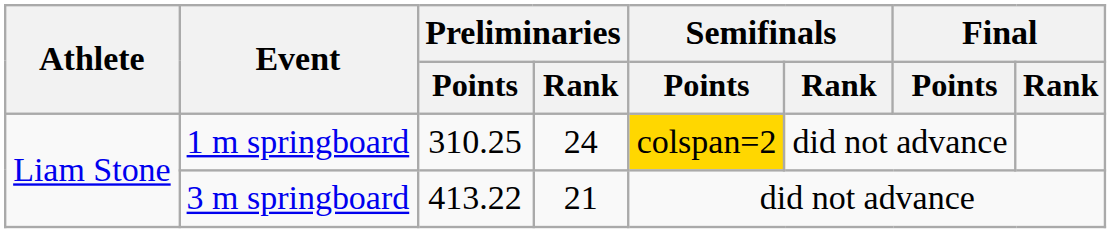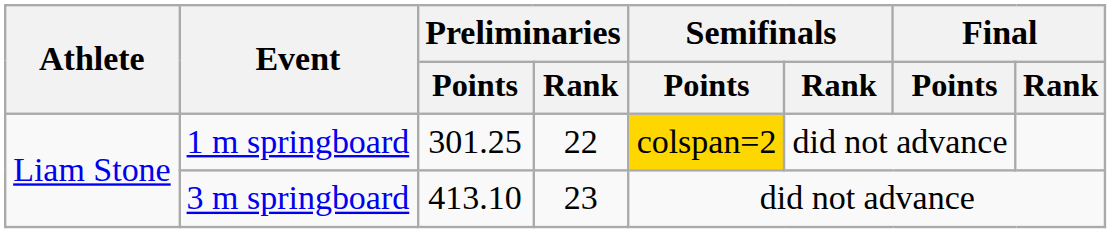1 m springboard | Preliminaries / Points: 310.25 -> 301.25
1 m springboard | Preliminaries / Rank: 24 -> 22
3 m springboard | Preliminaries / Points: 413.22 -> 413.10
3 m springboard | Preliminaries / Rank: 21 -> 23
